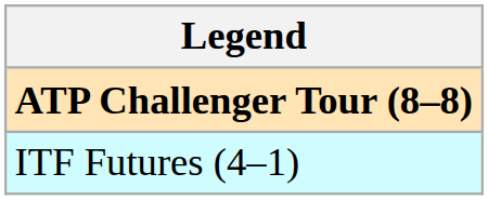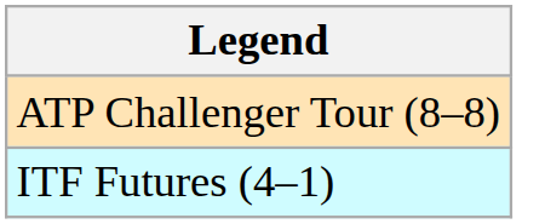row 2 | column 1: bold -> normal
